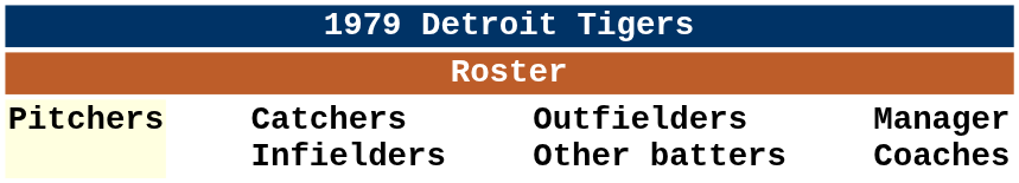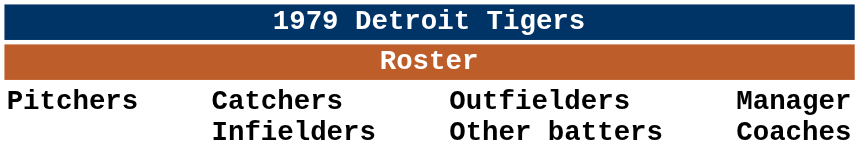Pitchers | column 1: lightyellow background -> no background
